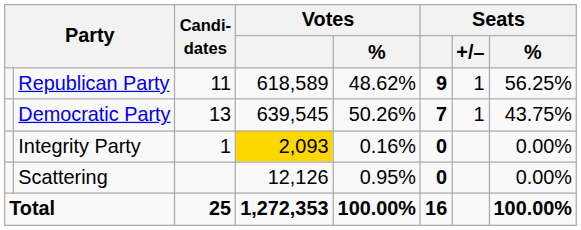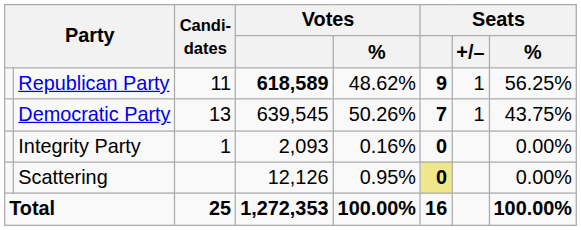Republican Party | Votes: normal -> bold
Integrity Party | Votes: gold background -> no background
Scattering | Seats: no background -> khaki background
